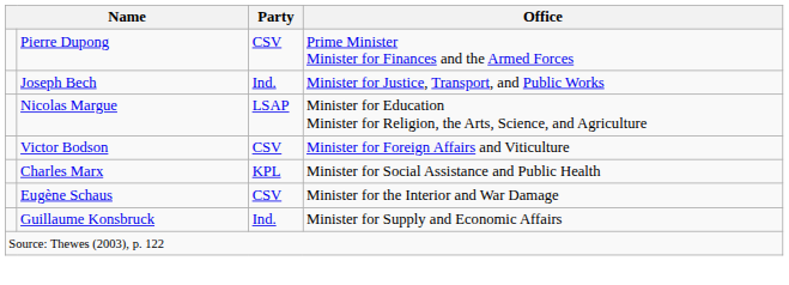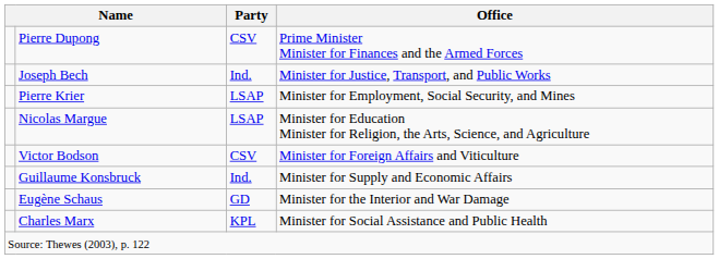+ row: Pierre Krier | LSAP | Minister for Employment, Social Security, and Mines
rows swapped: Guillaume Konsbruck <-> Charles Marx
Eugène Schaus | Party: CSV -> GD
